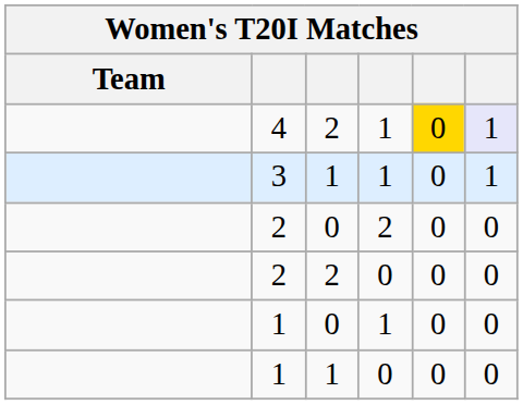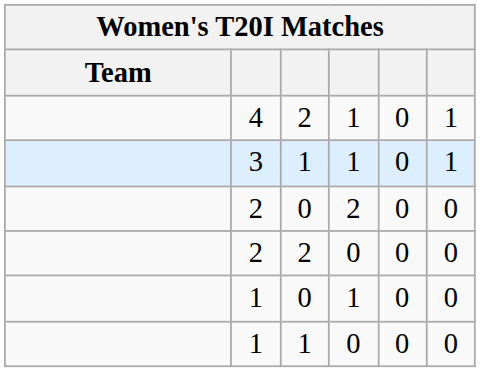4 | column 5: gold background -> no background
4 | column 6: lavender background -> no background
